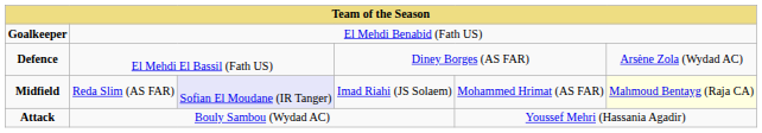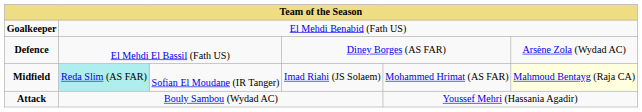Midfield | column 2: no background -> paleturquoise background
Midfield | column 3: lavender background -> no background
